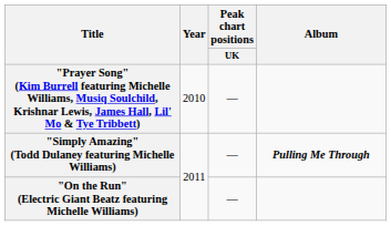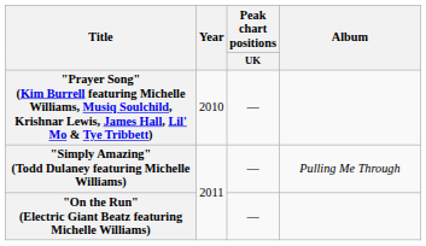"Simply Amazing" (Todd Dulaney featuring Michelle Williams) | Album: bold -> normal
